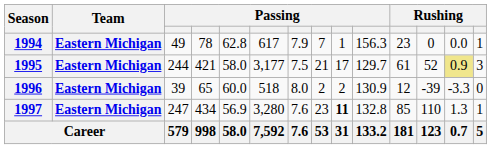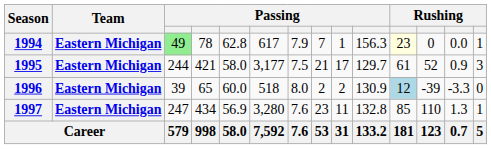1994 | column 3: no background -> lightgreen background
1994 | column 11: no background -> lightyellow background
1995 | column 13: khaki background -> no background
1996 | column 11: no background -> lightblue background
1997 | column 9: bold -> normal
